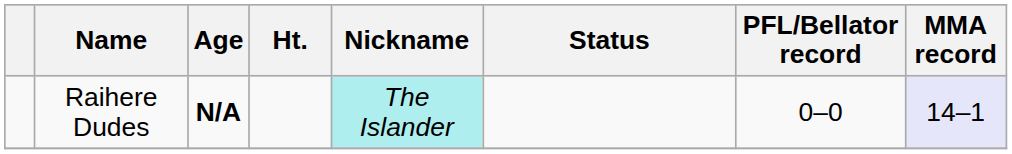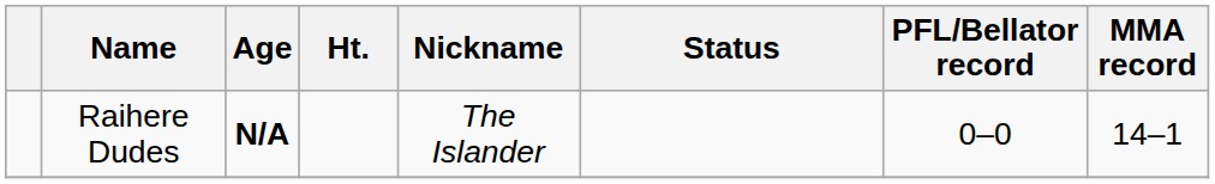Raihere Dudes | Nickname: paleturquoise background -> no background
Raihere Dudes | MMA record: lavender background -> no background
